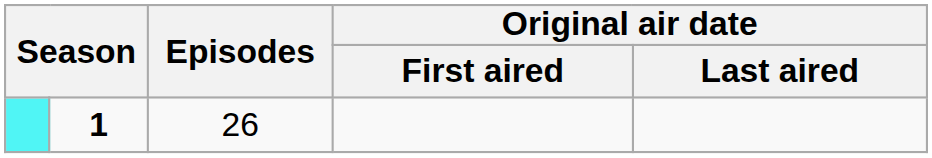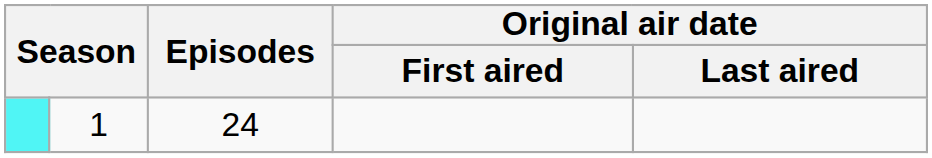row 3 | column 2: bold -> normal
row 3 | Episodes: 26 -> 24
